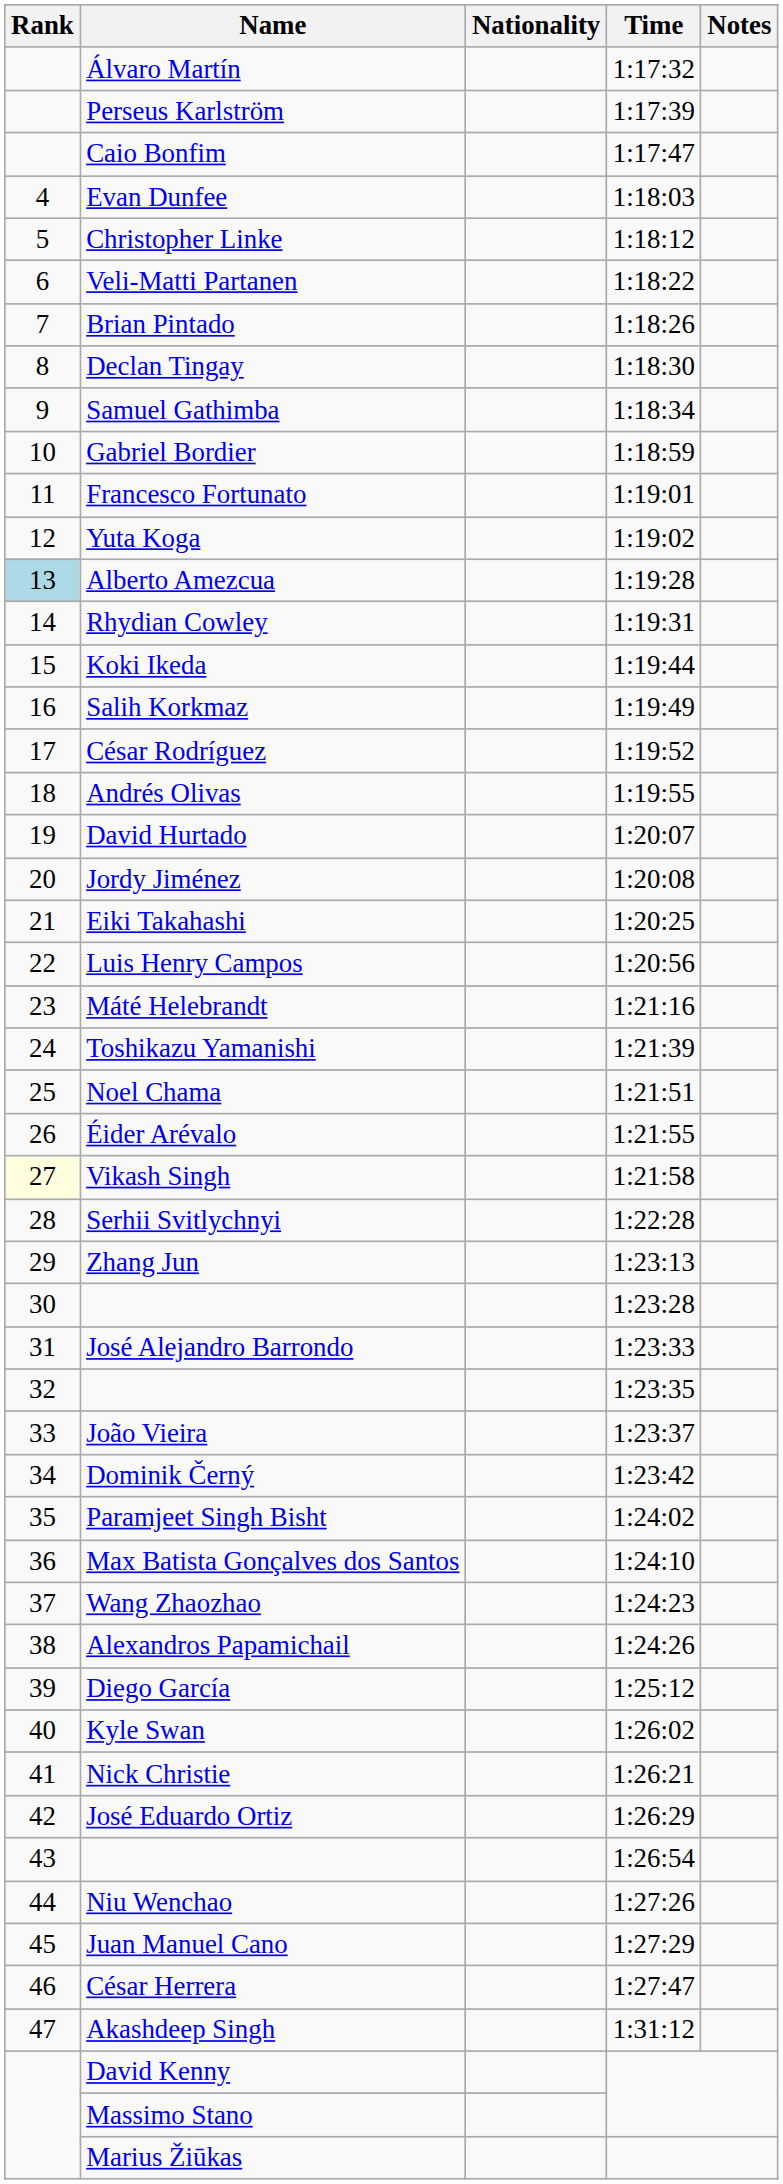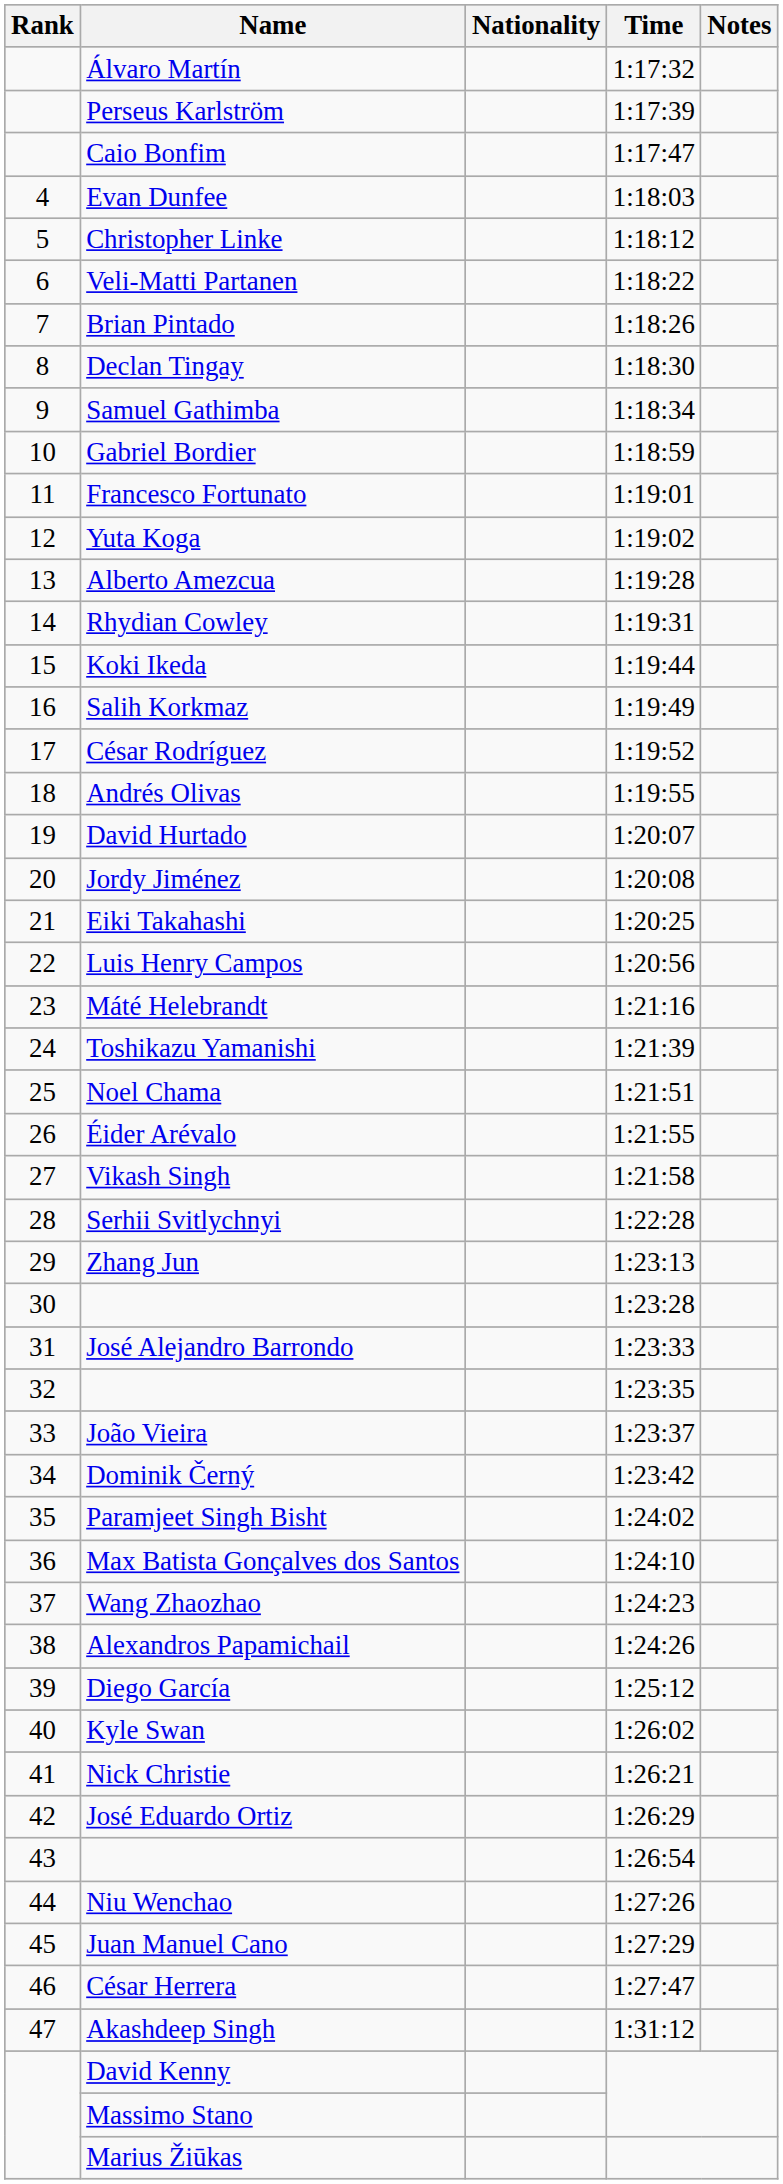Alberto Amezcua | Rank: lightblue background -> no background
Vikash Singh | Rank: lightyellow background -> no background
